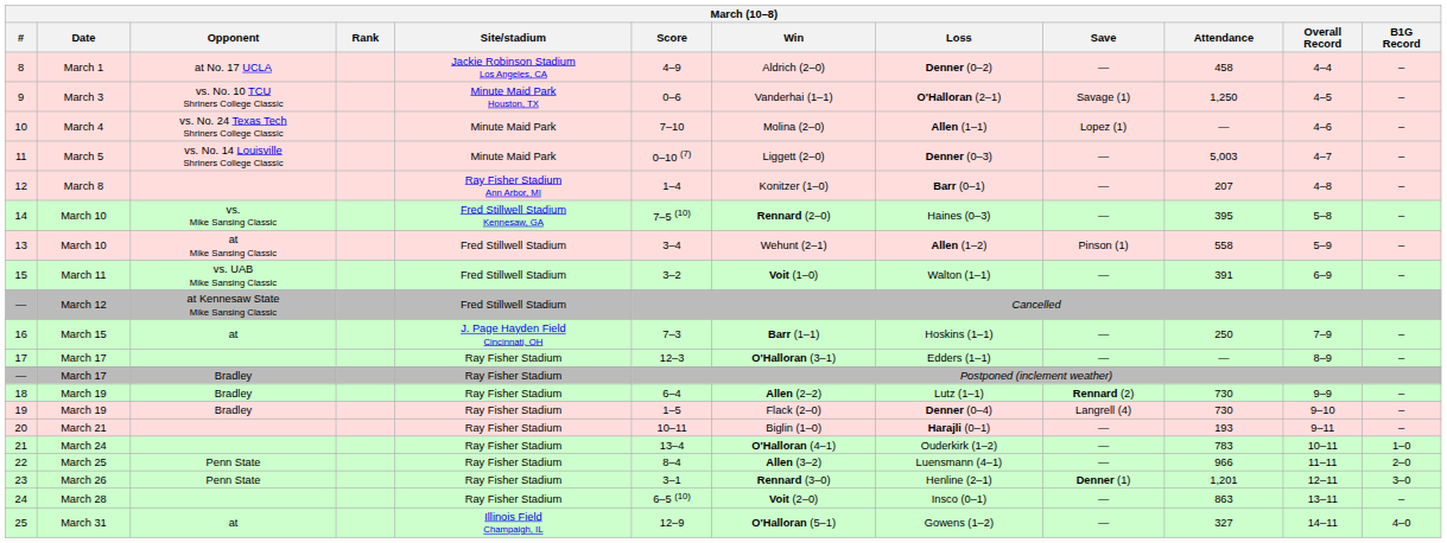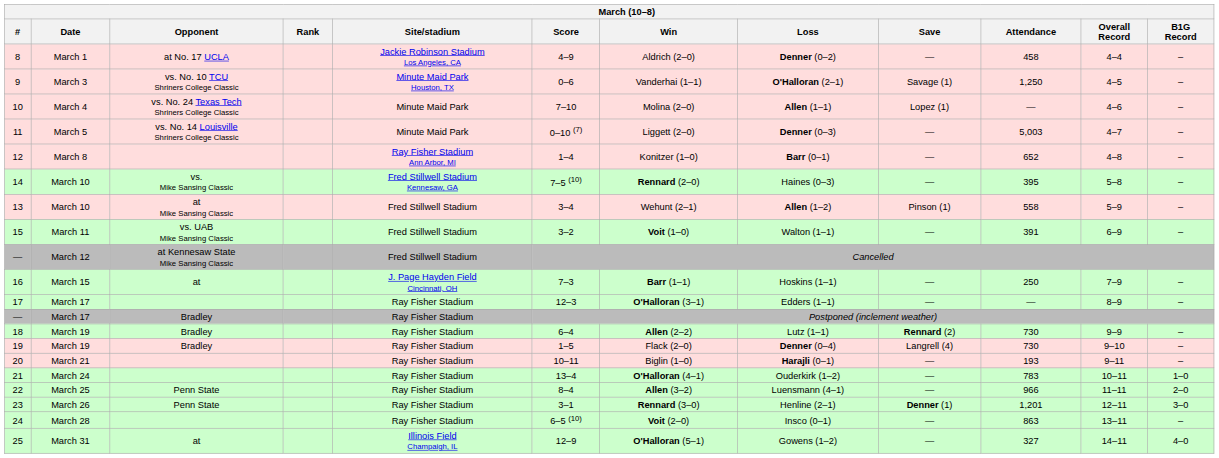12 | March (10–8) / Attendance: 207 -> 652
